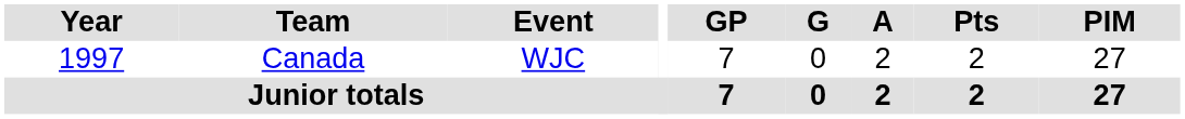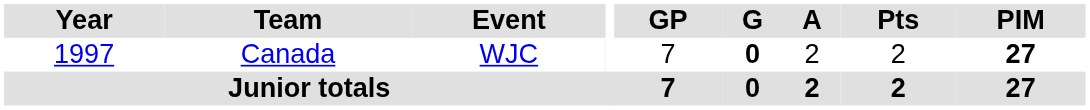Canada | G: normal -> bold
Canada | PIM: normal -> bold
